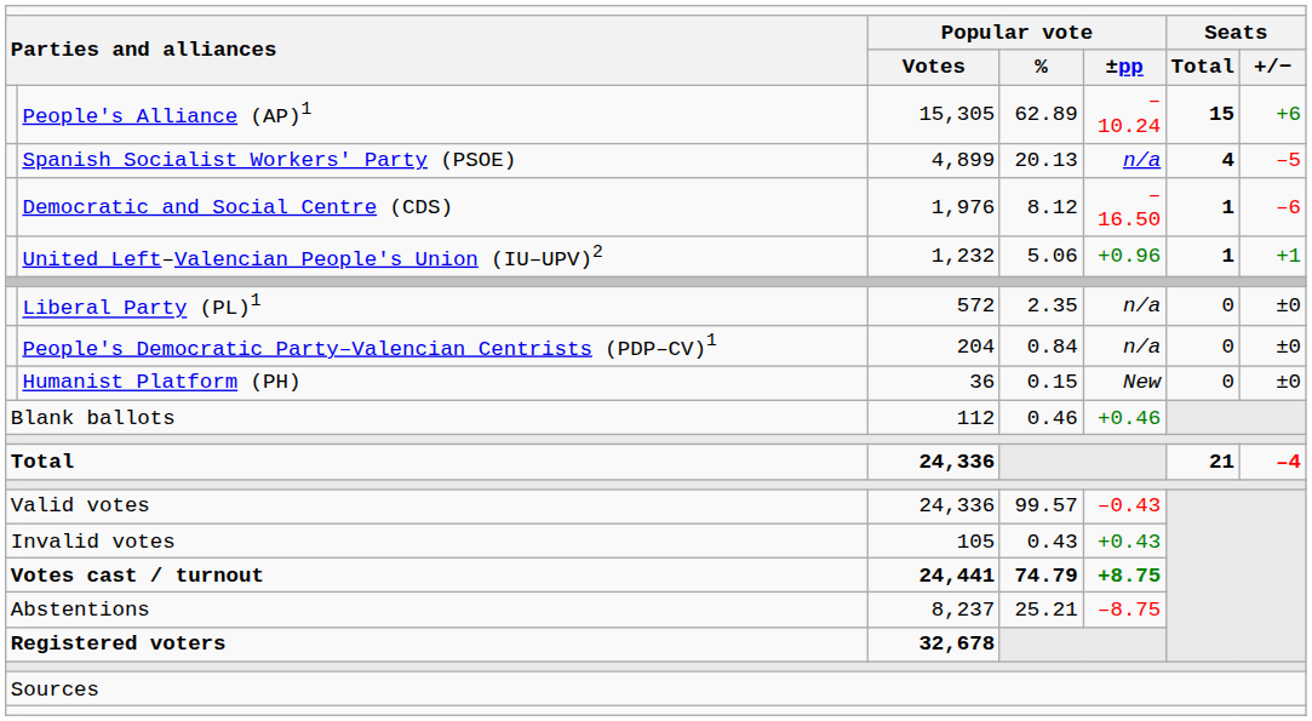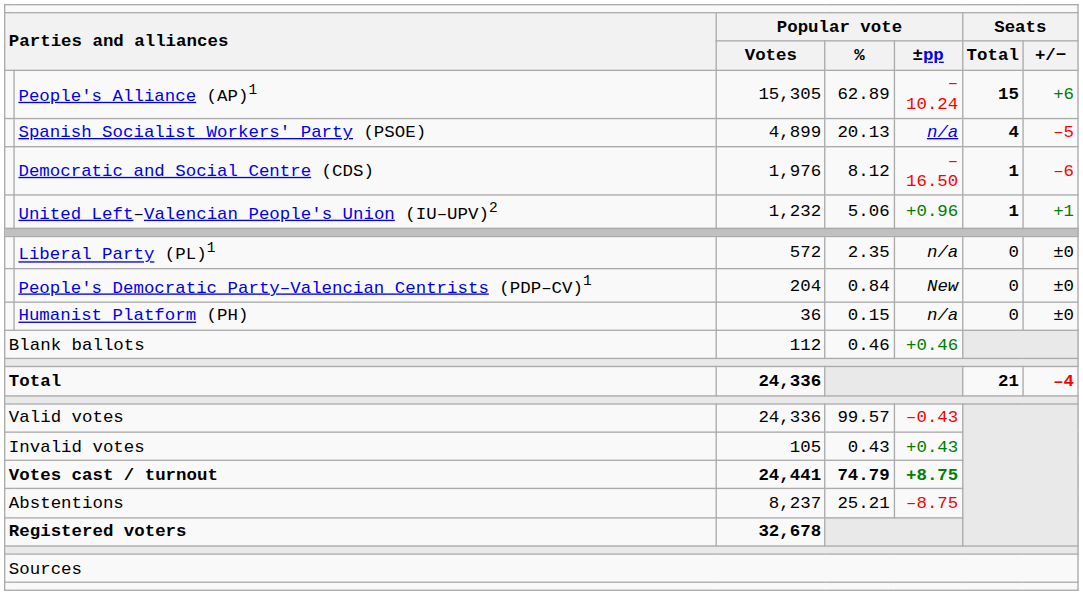People's Democratic Party–Valencian Centrists (PDP–CV)1 | column 5: n/a -> New
Humanist Platform (PH) | column 5: New -> n/a
